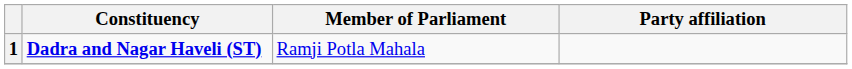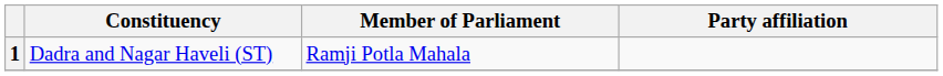1 | Constituency: bold -> normal
